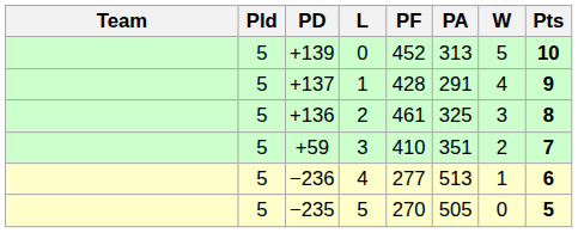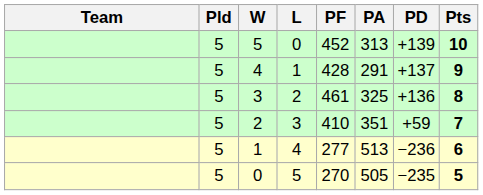columns swapped: W <-> PD
